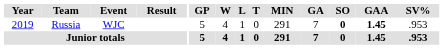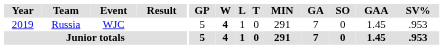Russia | W: normal -> bold
Russia | SO: bold -> normal
Russia | GAA: bold -> normal
